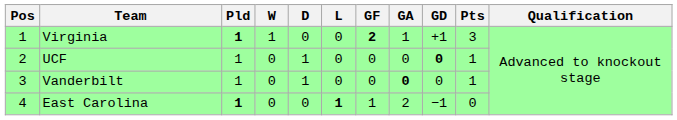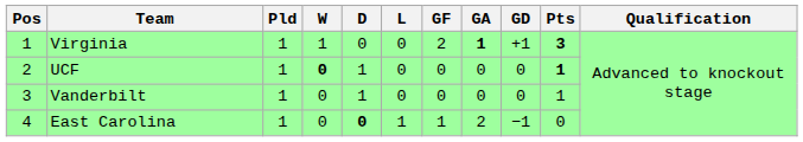Virginia | Pld: bold -> normal
Virginia | GF: bold -> normal
Virginia | GA: normal -> bold
Virginia | Pts: normal -> bold
UCF | W: normal -> bold
UCF | GD: bold -> normal
UCF | Pts: normal -> bold
Vanderbilt | GA: bold -> normal
East Carolina | Pld: bold -> normal
East Carolina | D: normal -> bold
East Carolina | L: bold -> normal
